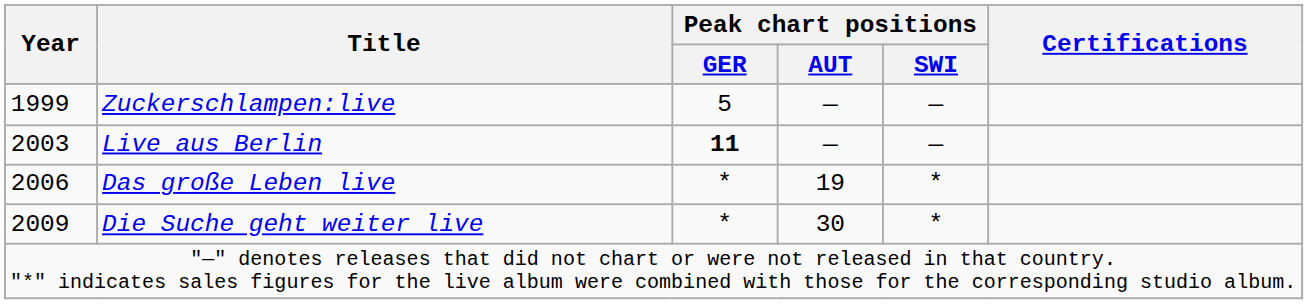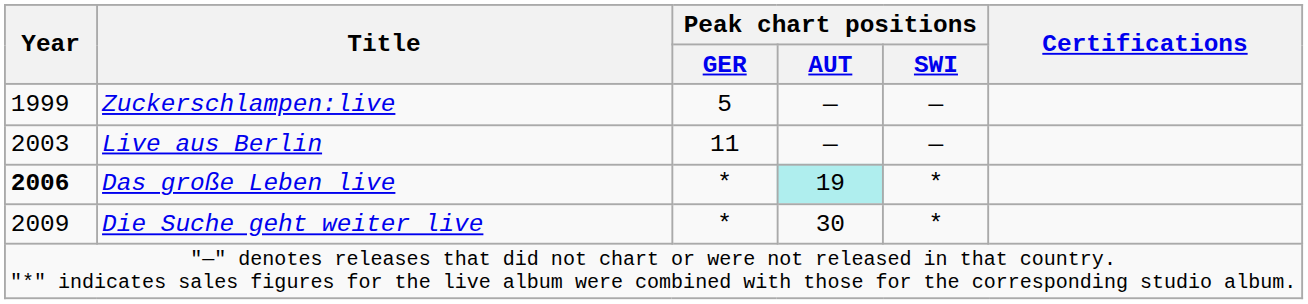Live aus Berlin | Peak chart positions / GER: bold -> normal
Das große Leben live | Year: normal -> bold
Das große Leben live | Peak chart positions / AUT: no background -> paleturquoise background
